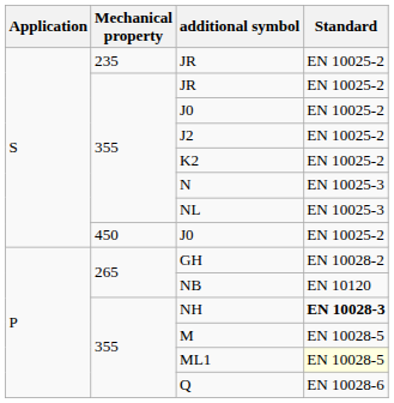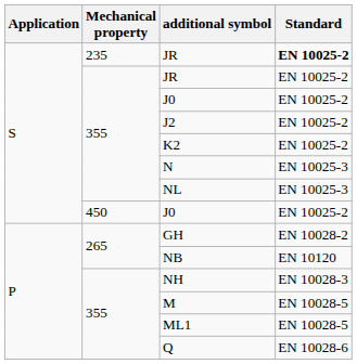235 / JR | Standard: normal -> bold
NH | Standard: bold -> normal
ML1 | Standard: lightyellow background -> no background
